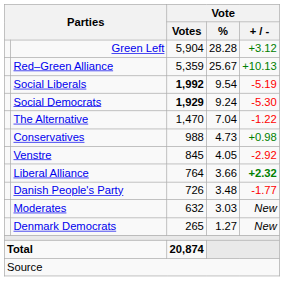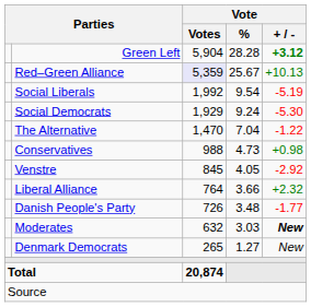Green Left | Vote / + / -: normal -> bold
Red–Green Alliance | Vote / Votes: no background -> lavender background
Social Liberals | Vote / Votes: bold -> normal
Social Democrats | Vote / Votes: bold -> normal
Liberal Alliance | Vote / + / -: bold -> normal
Moderates | Vote / + / -: normal -> bold
